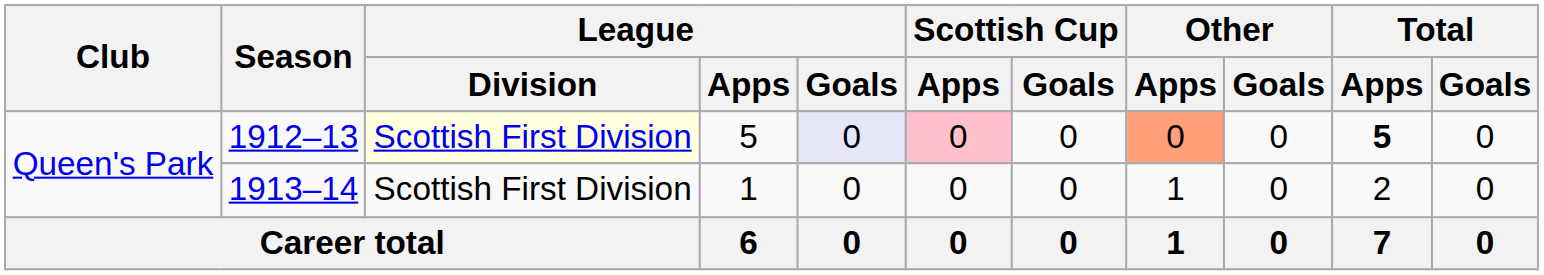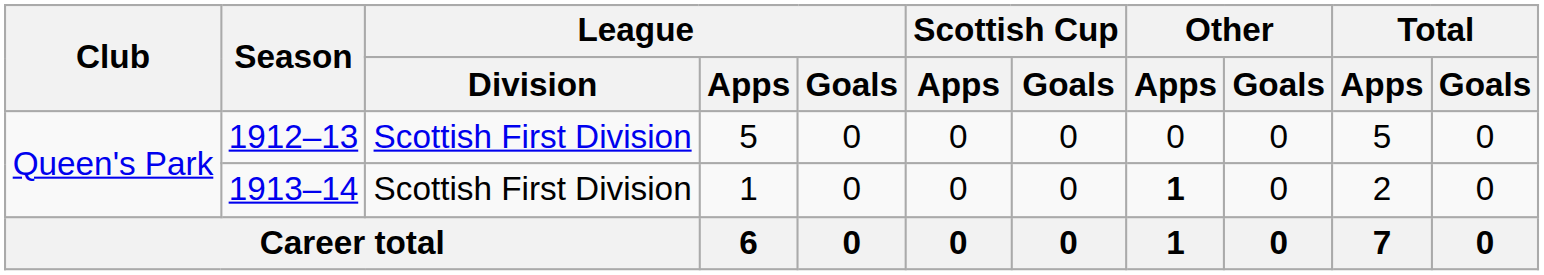1912–13 | League / Division: lightyellow background -> no background
1912–13 | League / Goals: lavender background -> no background
1912–13 | Scottish Cup / Apps: pink background -> no background
1912–13 | Other / Apps: lightsalmon background -> no background
1912–13 | Total / Apps: bold -> normal
1913–14 | Other / Apps: normal -> bold
